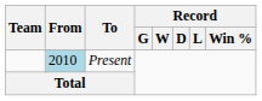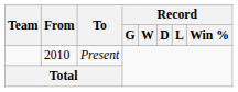Present | From: lightblue background -> no background
